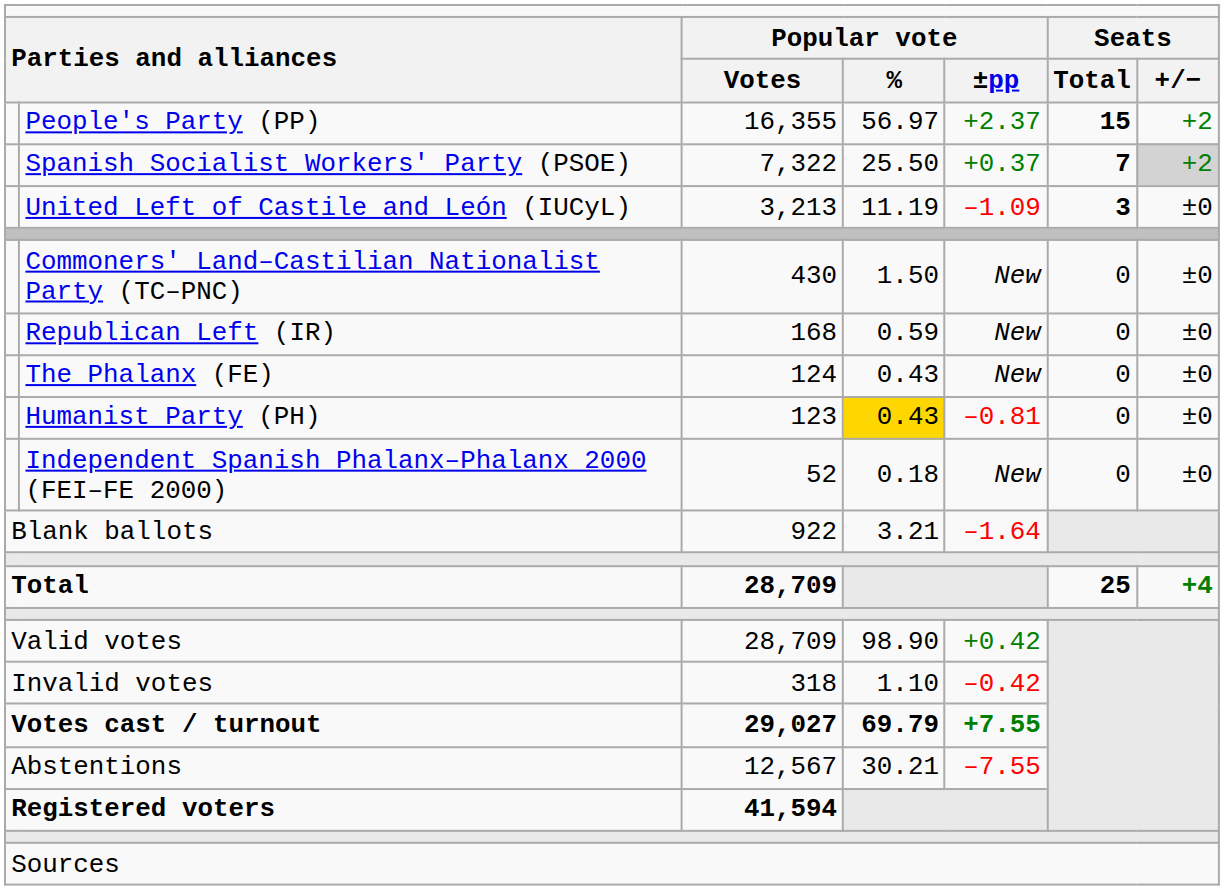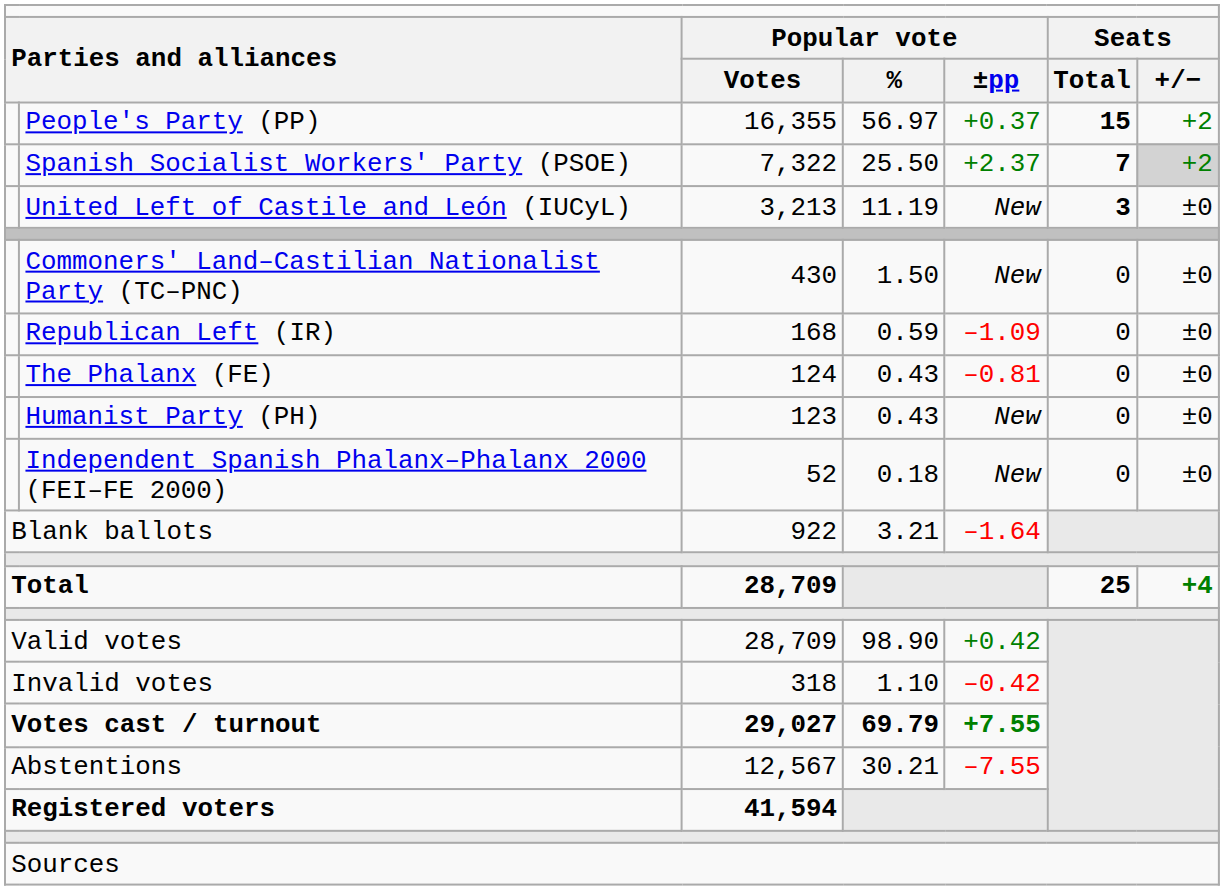People's Party (PP) | column 5: +2.37 -> +0.37
Spanish Socialist Workers' Party (PSOE) | column 5: +0.37 -> +2.37
United Left of Castile and León (IUCyL) | column 5: –1.09 -> New
Republican Left (IR) | column 5: New -> –1.09
The Phalanx (FE) | column 5: New -> –0.81
Humanist Party (PH) | column 4: gold background -> no background
Humanist Party (PH) | column 5: –0.81 -> New
